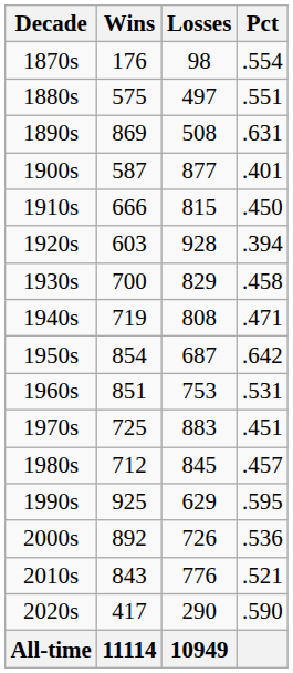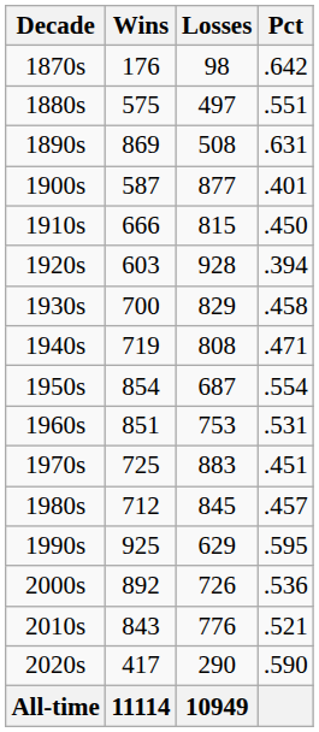1870s | Pct: .554 -> .642
1950s | Pct: .642 -> .554
